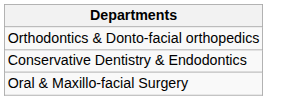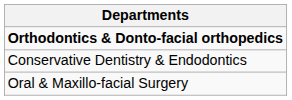row 2 | column 1: normal -> bold
